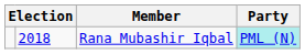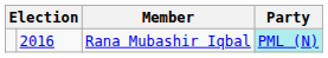Rana Mubashir Iqbal | column 2: 2018 -> 2016
